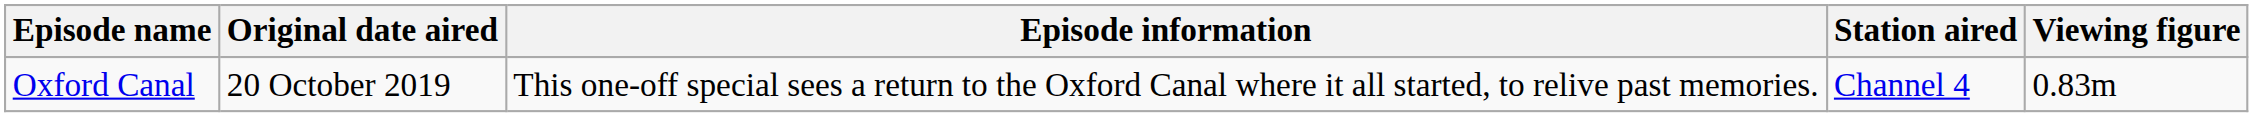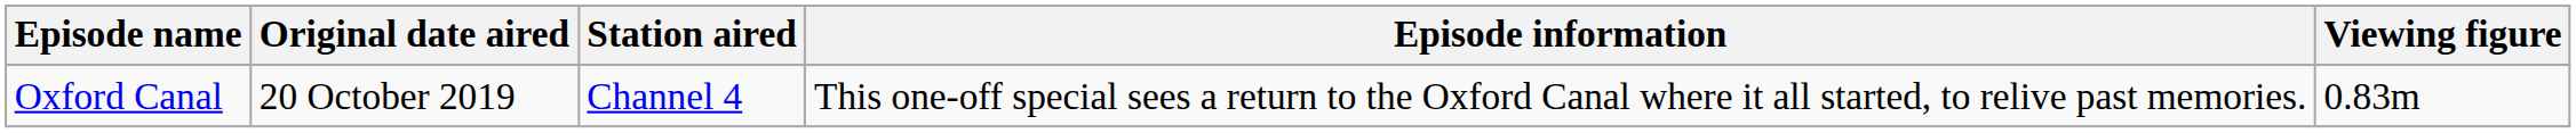columns swapped: Station aired <-> Episode information
